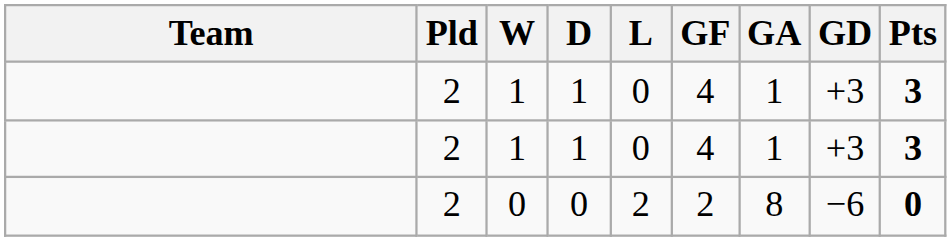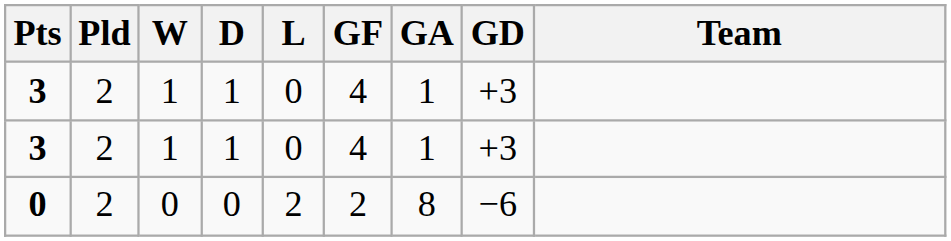columns swapped: Team <-> Pts
